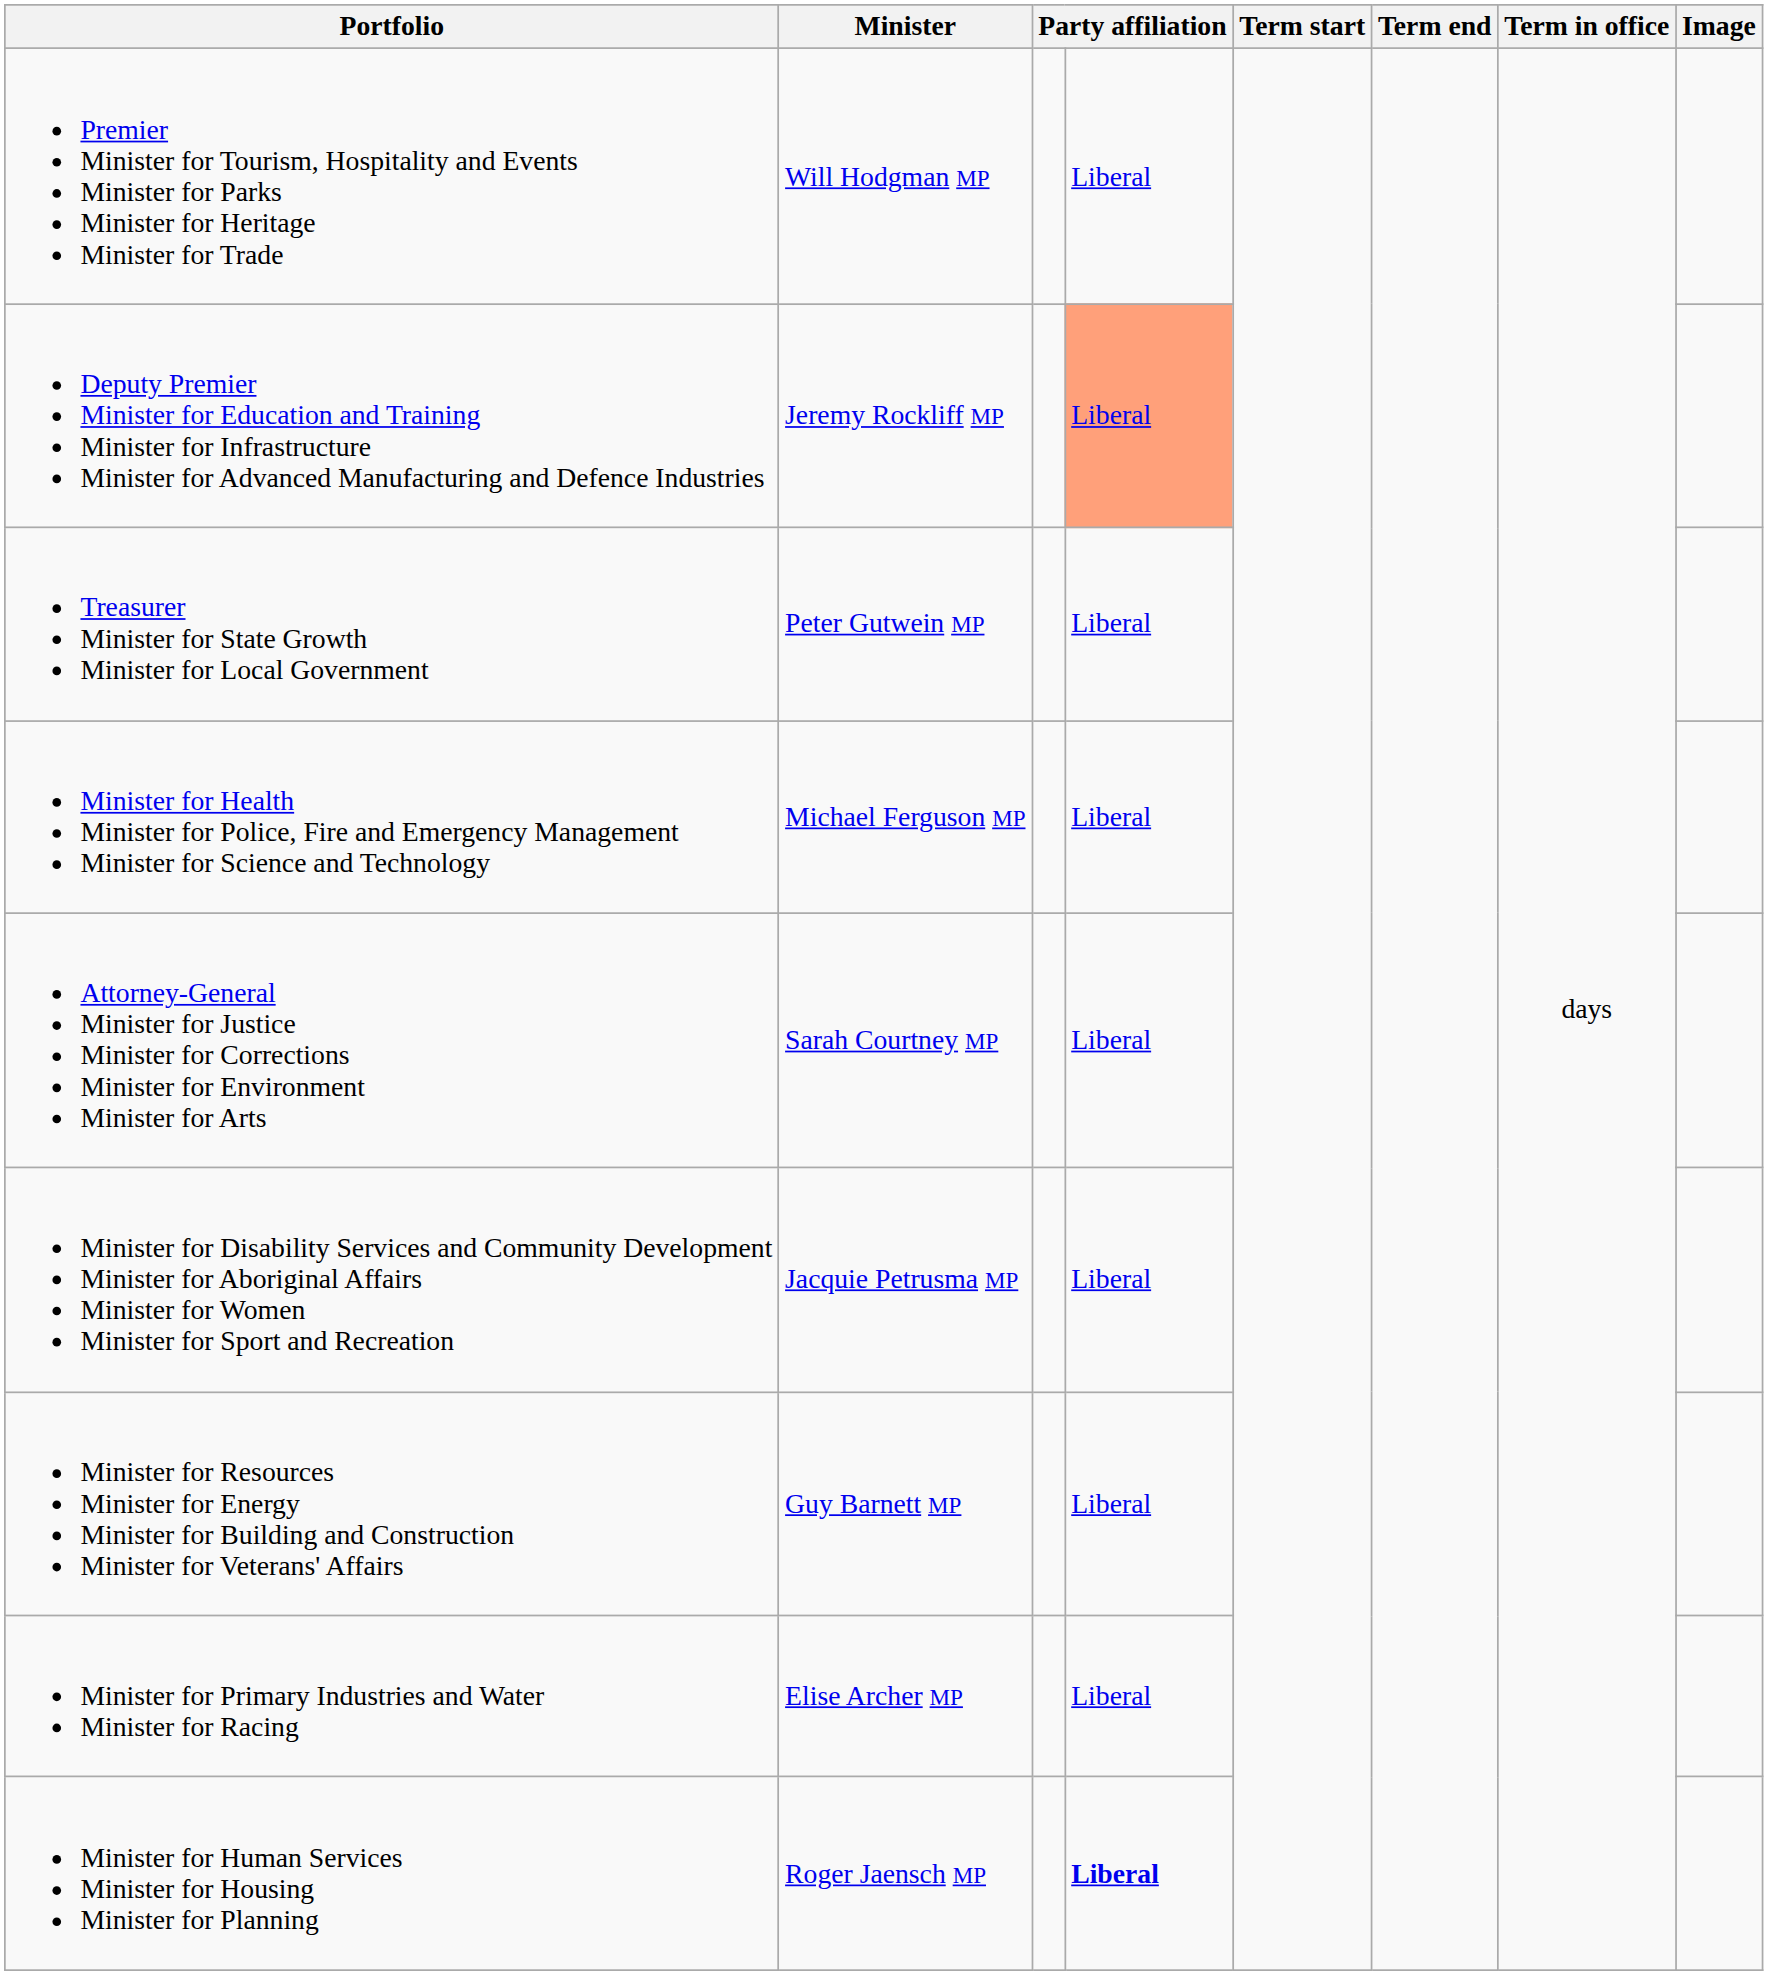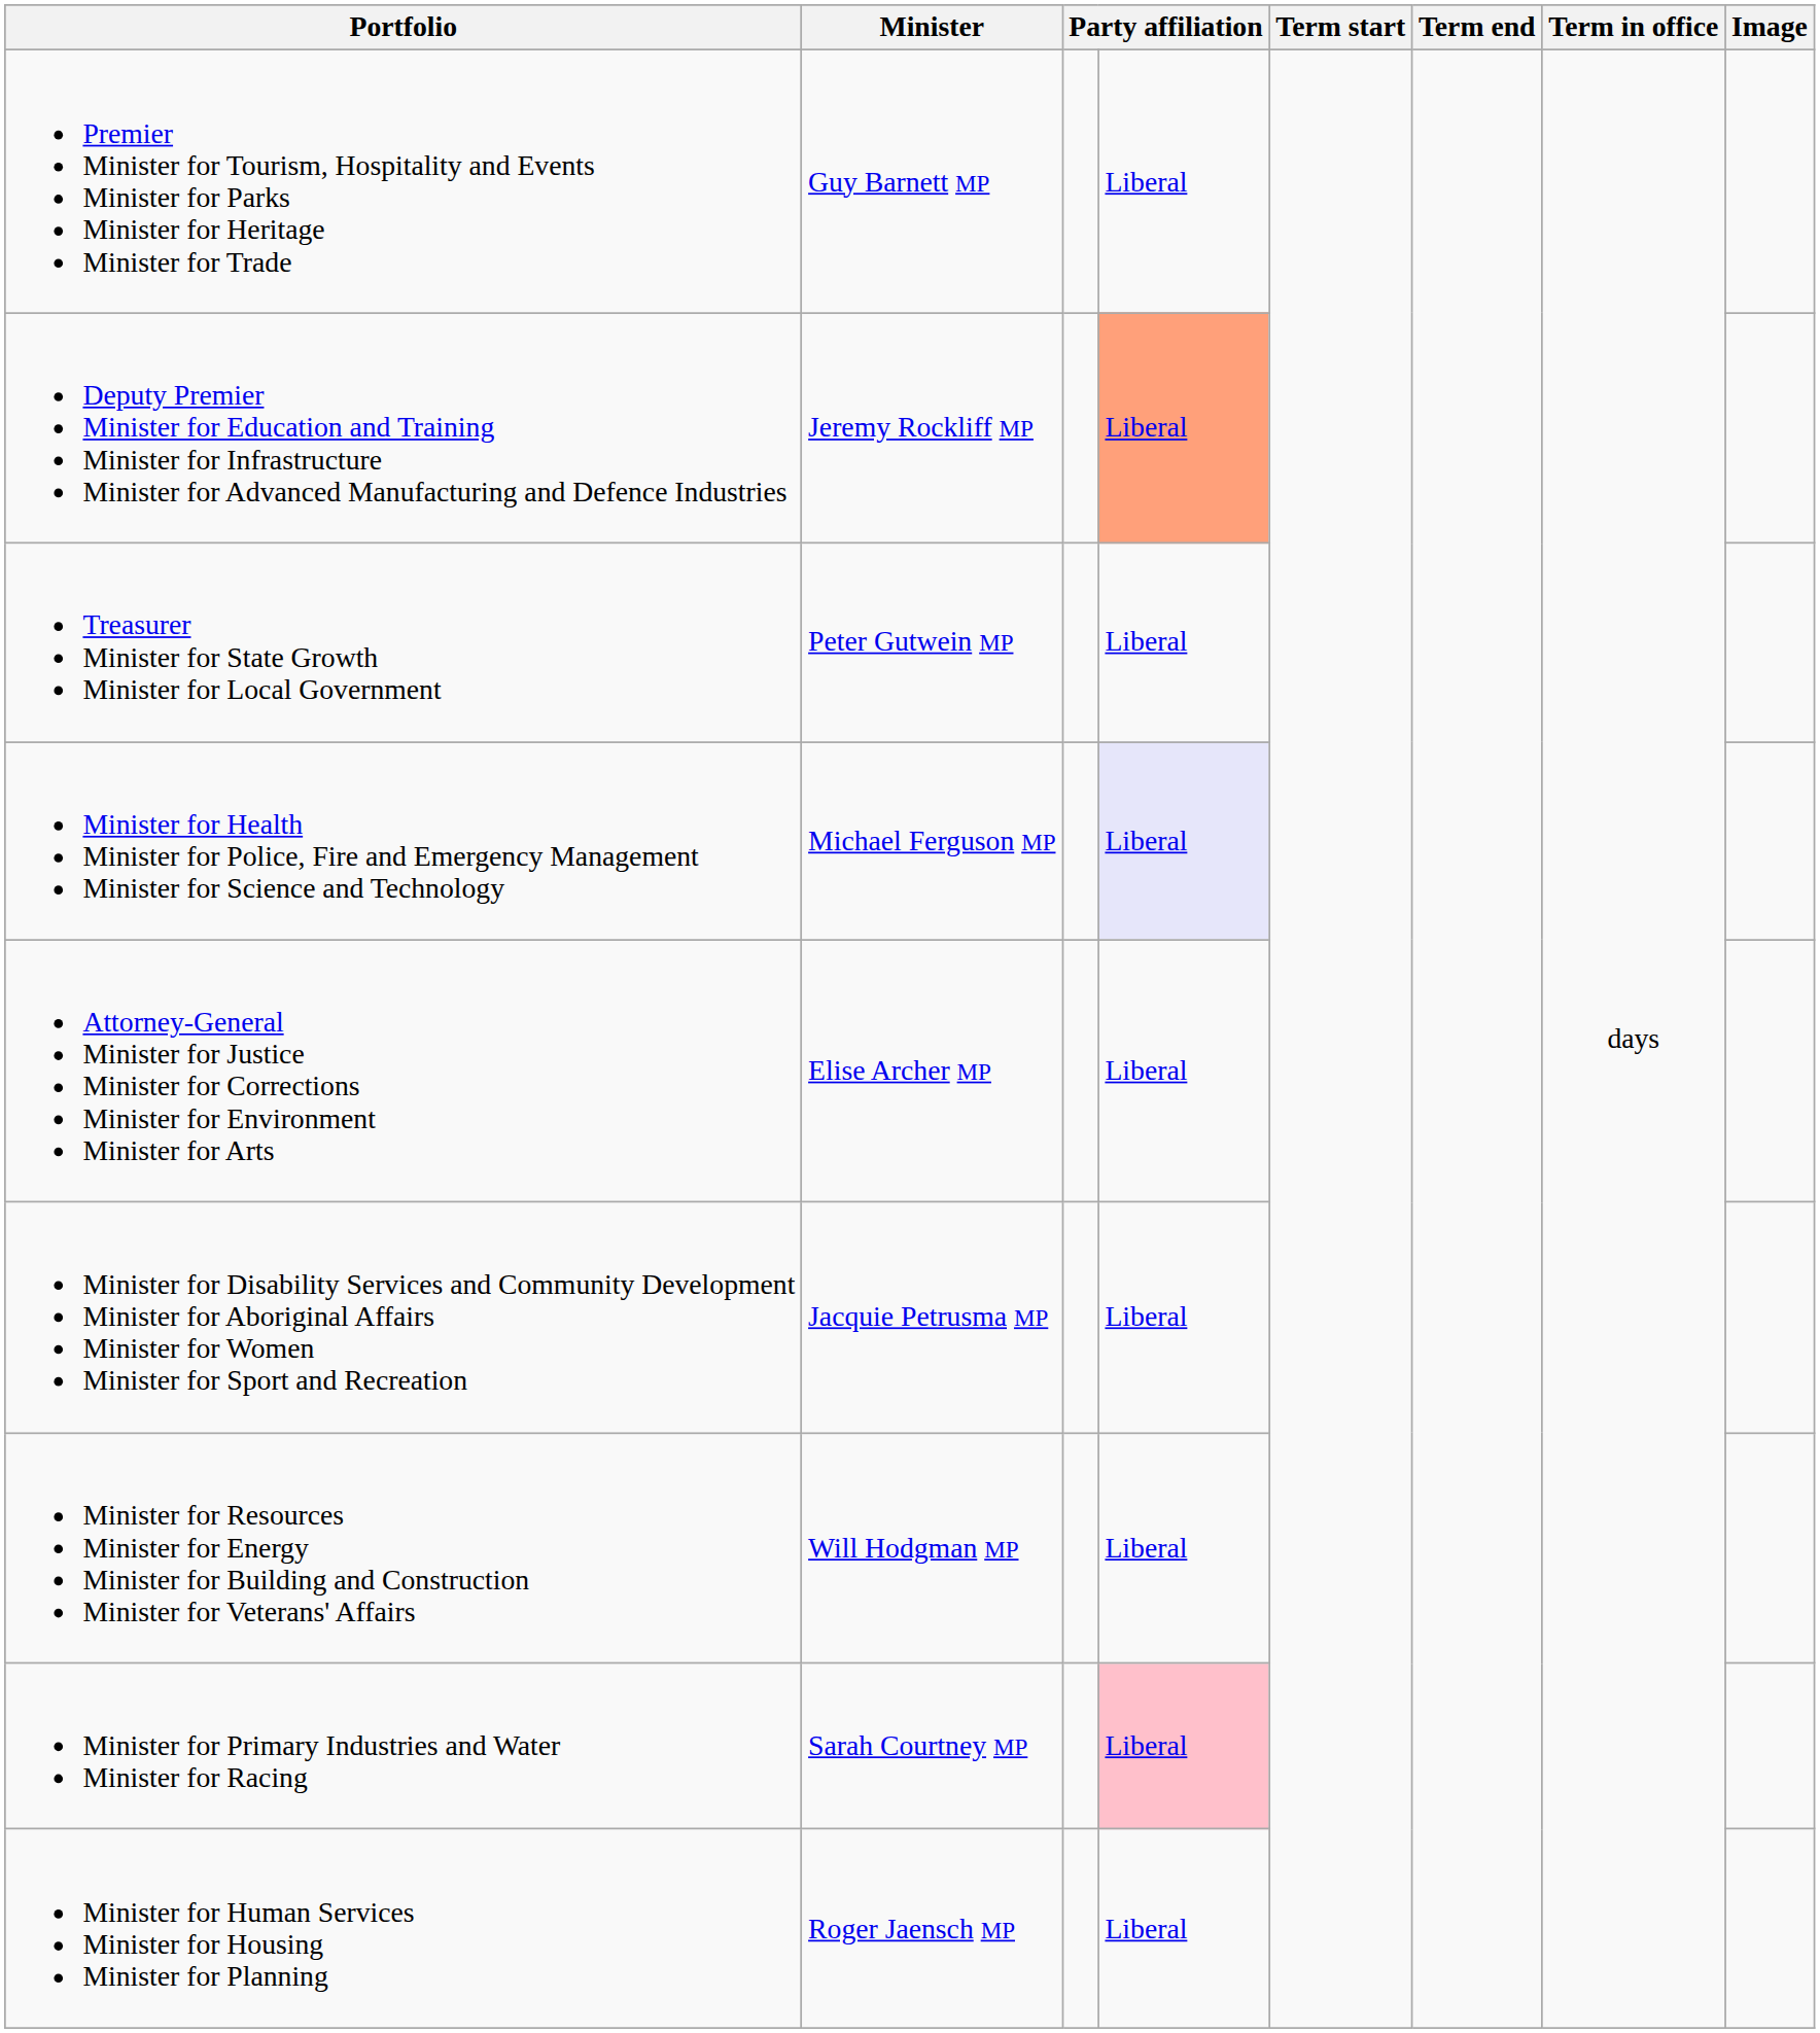row 2 | Minister: Will Hodgman MP -> Guy Barnett MP
row 5 | column 4: no background -> lavender background
row 6 | Minister: Sarah Courtney MP -> Elise Archer MP
row 8 | Minister: Guy Barnett MP -> Will Hodgman MP
row 9 | Minister: Elise Archer MP -> Sarah Courtney MP
row 9 | column 4: no background -> pink background
row 10 | column 4: bold -> normal
